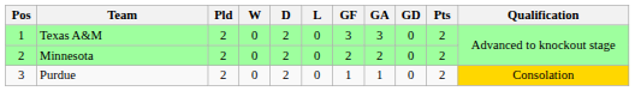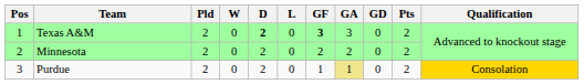Texas A&M | D: normal -> bold
Texas A&M | GF: normal -> bold
Purdue | GA: no background -> khaki background
